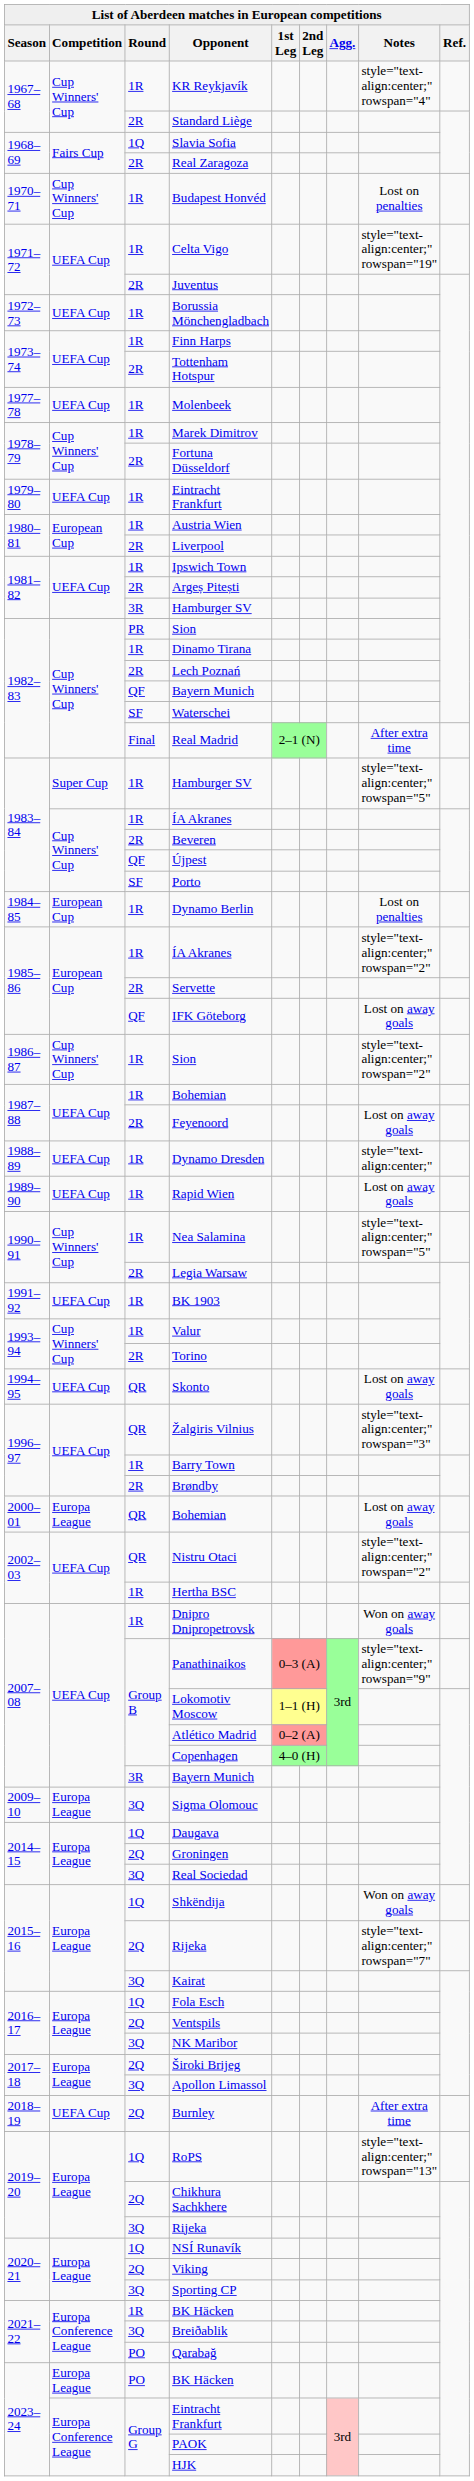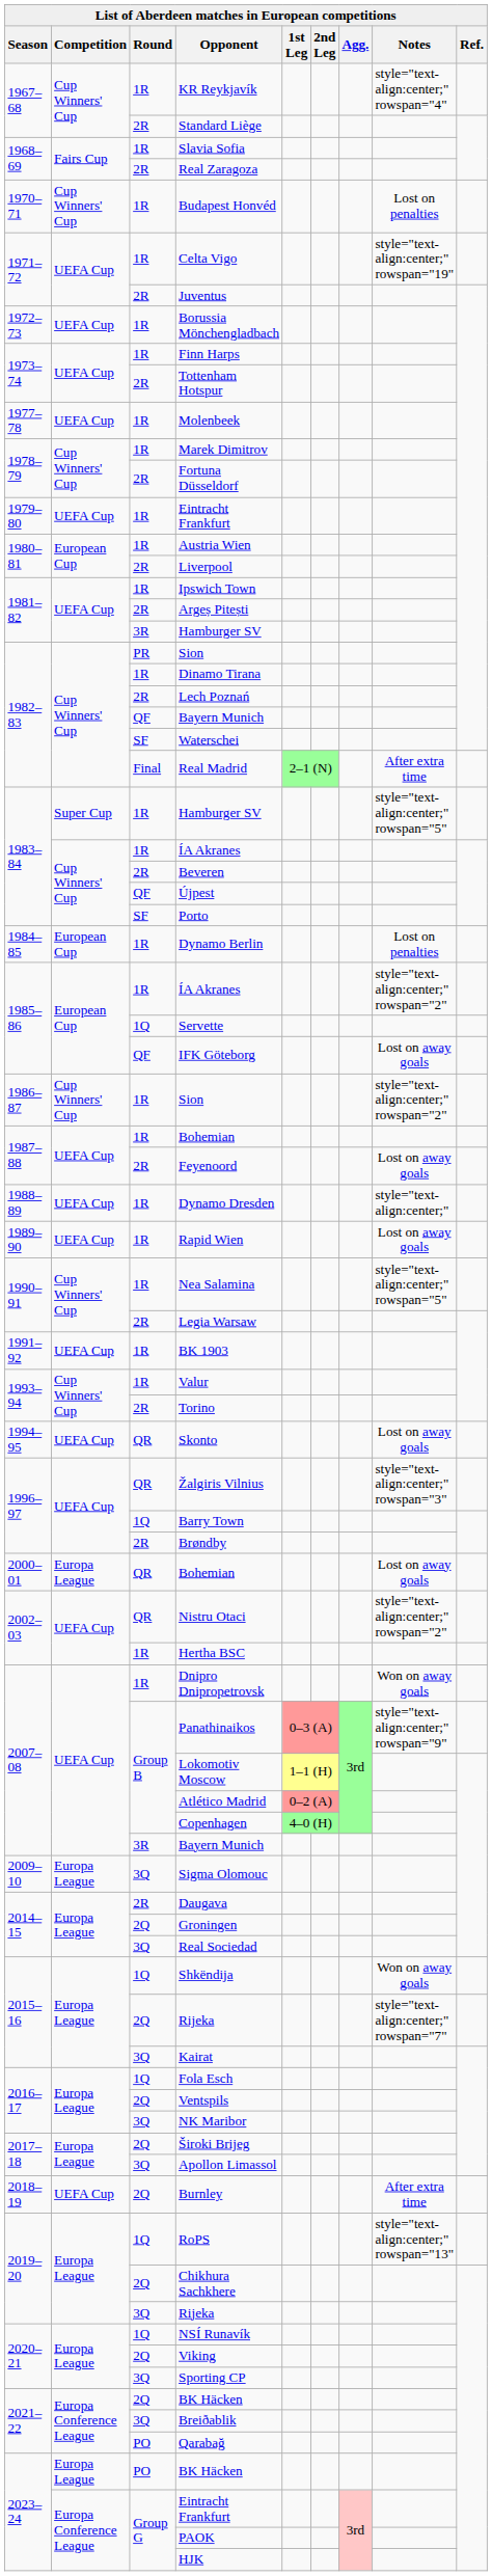Slavia Sofia | Round: 1Q -> 1R
Servette | Round: 2R -> 1Q
Barry Town | Round: 1R -> 1Q
Daugava | Round: 1Q -> 2R
2021–22 / BK Häcken | Round: 1R -> 2Q
